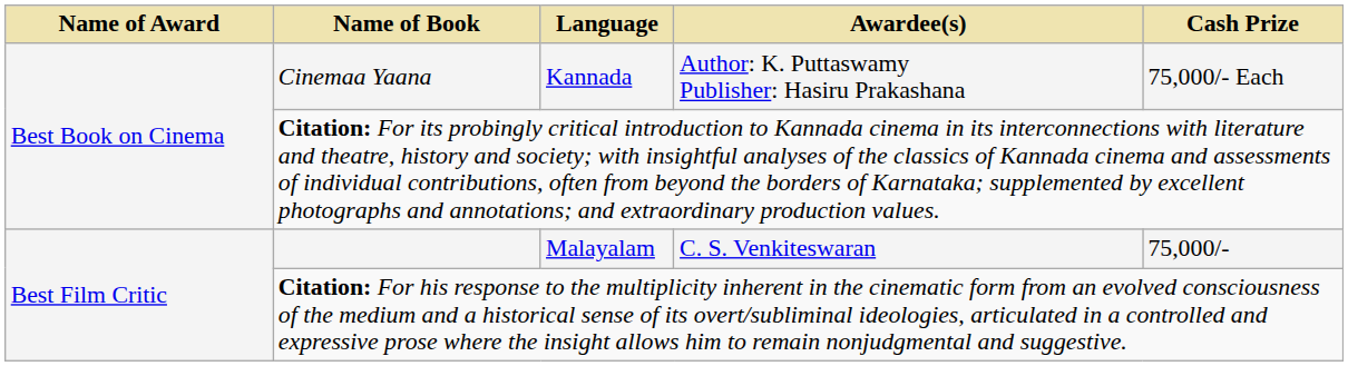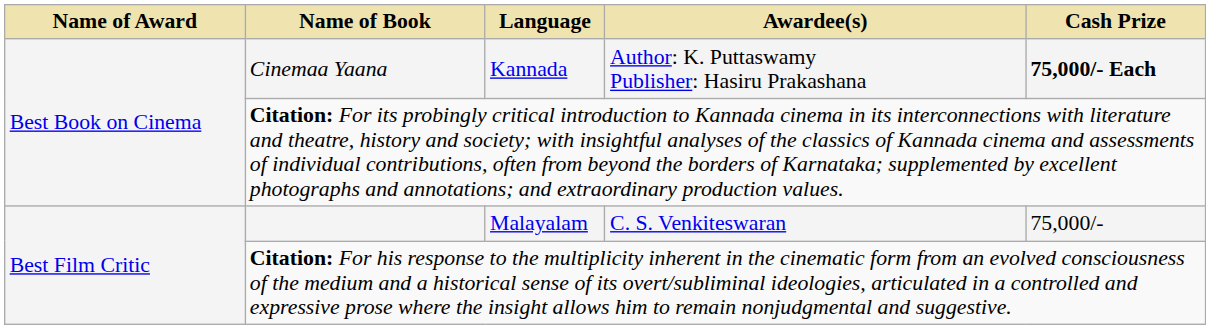Cinemaa Yaana | Cash Prize: normal -> bold
